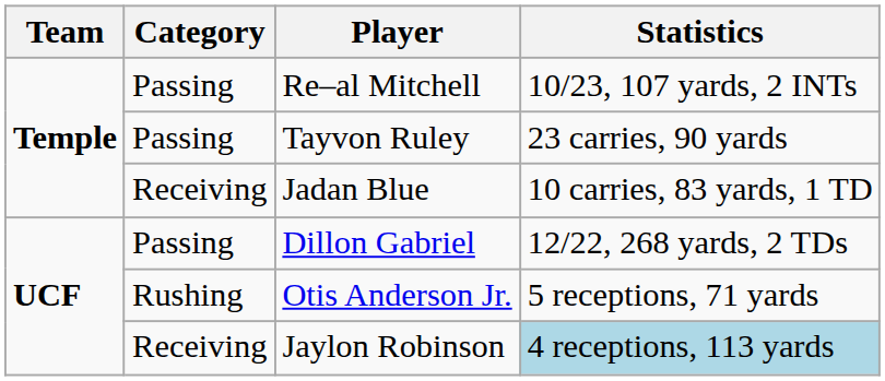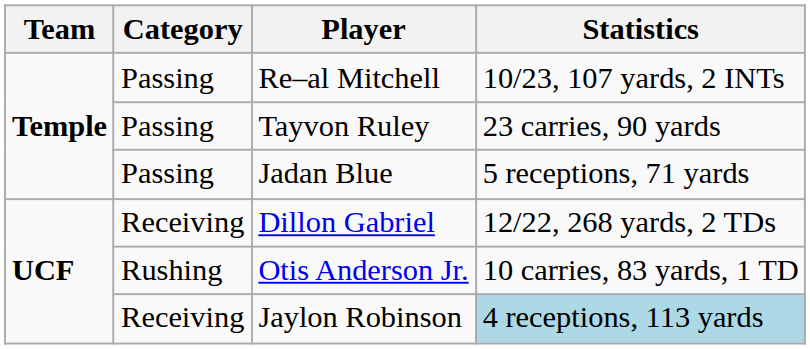Jadan Blue | Category: Receiving -> Passing
Jadan Blue | Statistics: 10 carries, 83 yards, 1 TD -> 5 receptions, 71 yards
Dillon Gabriel | Category: Passing -> Receiving
Otis Anderson Jr. | Statistics: 5 receptions, 71 yards -> 10 carries, 83 yards, 1 TD
